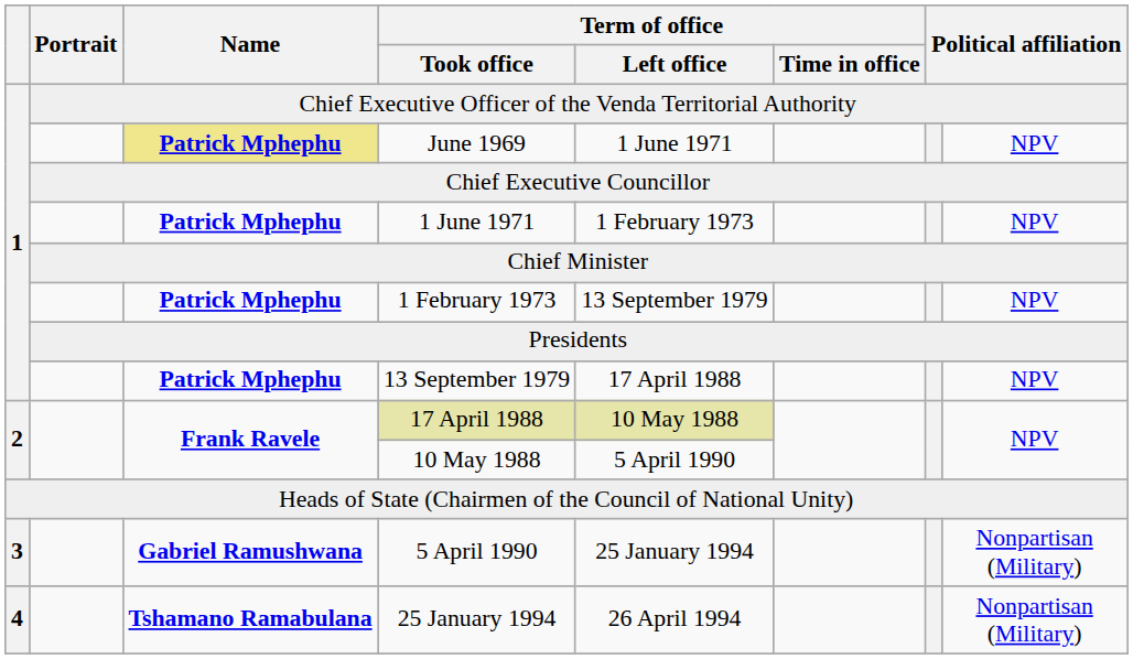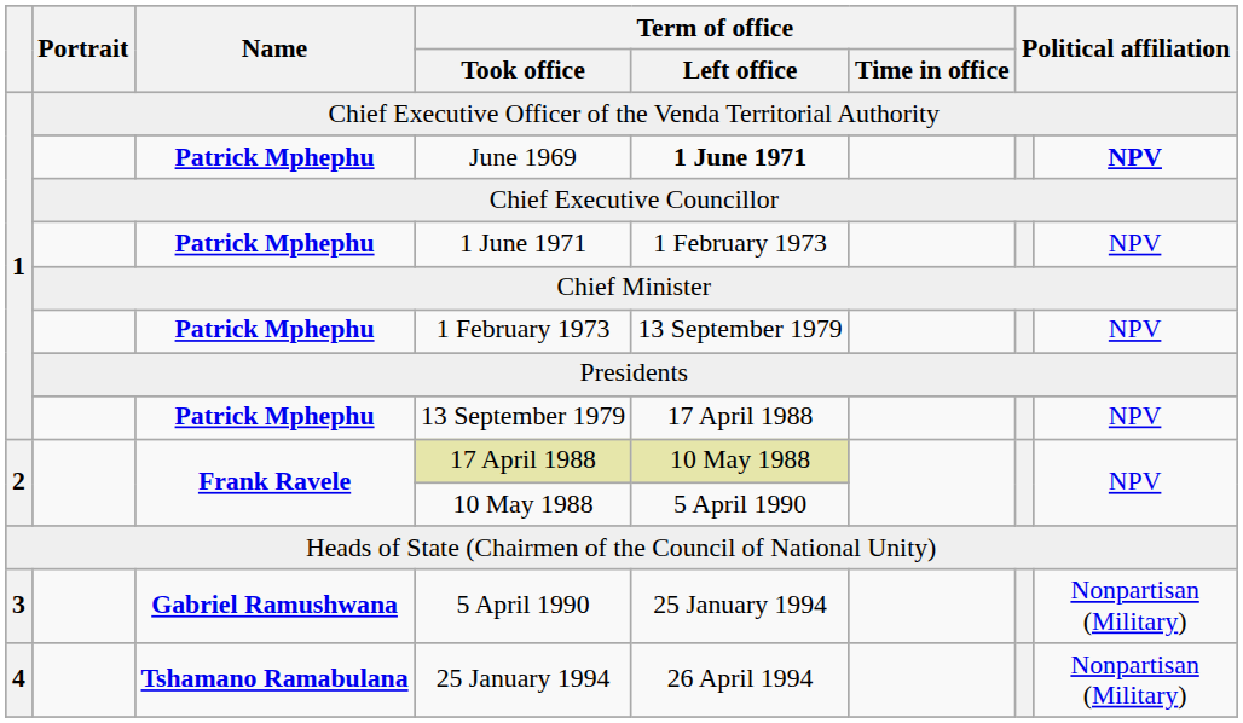June 1969 | Name: khaki background -> no background
June 1969 | Term of office / Left office: normal -> bold
June 1969 | column 8: normal -> bold
